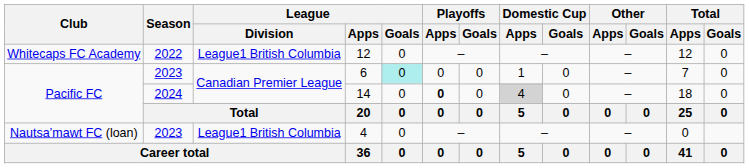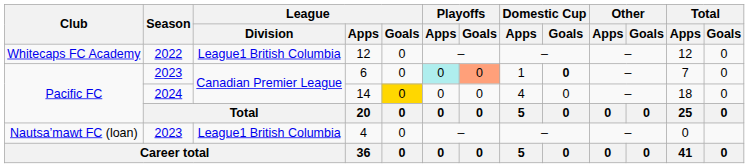6 | League / Goals: paleturquoise background -> no background
6 | Playoffs / Apps: no background -> paleturquoise background
6 | Playoffs / Goals: no background -> lightsalmon background
6 | Domestic Cup / Goals: normal -> bold
14 | League / Goals: no background -> gold background
14 | Playoffs / Apps: bold -> normal
14 | Domestic Cup / Apps: lightgrey background -> no background
